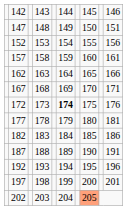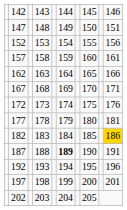172 | column 6: bold -> normal
182 | column 10: no background -> gold background
187 | column 6: normal -> bold
202 | column 8: lightsalmon background -> no background
